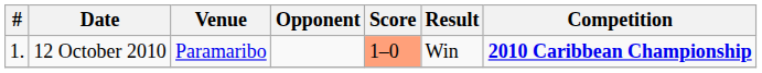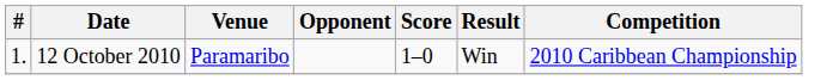12 October 2010 | Score: lightsalmon background -> no background
12 October 2010 | Competition: bold -> normal
